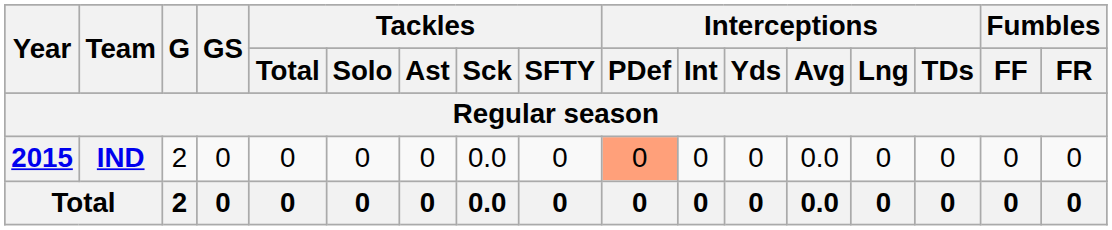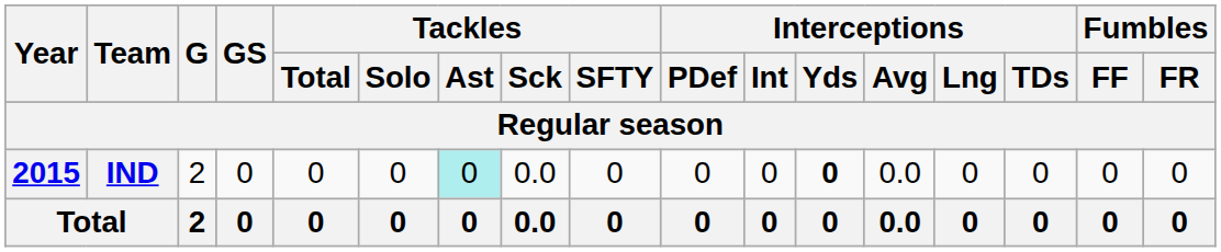IND | Tackles / Ast: no background -> paleturquoise background
IND | Interceptions / PDef: lightsalmon background -> no background
IND | Interceptions / Yds: normal -> bold
